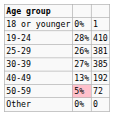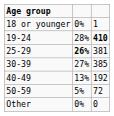19-24 | column 3: normal -> bold
25-29 | column 2: normal -> bold
50-59 | column 2: pink background -> no background
